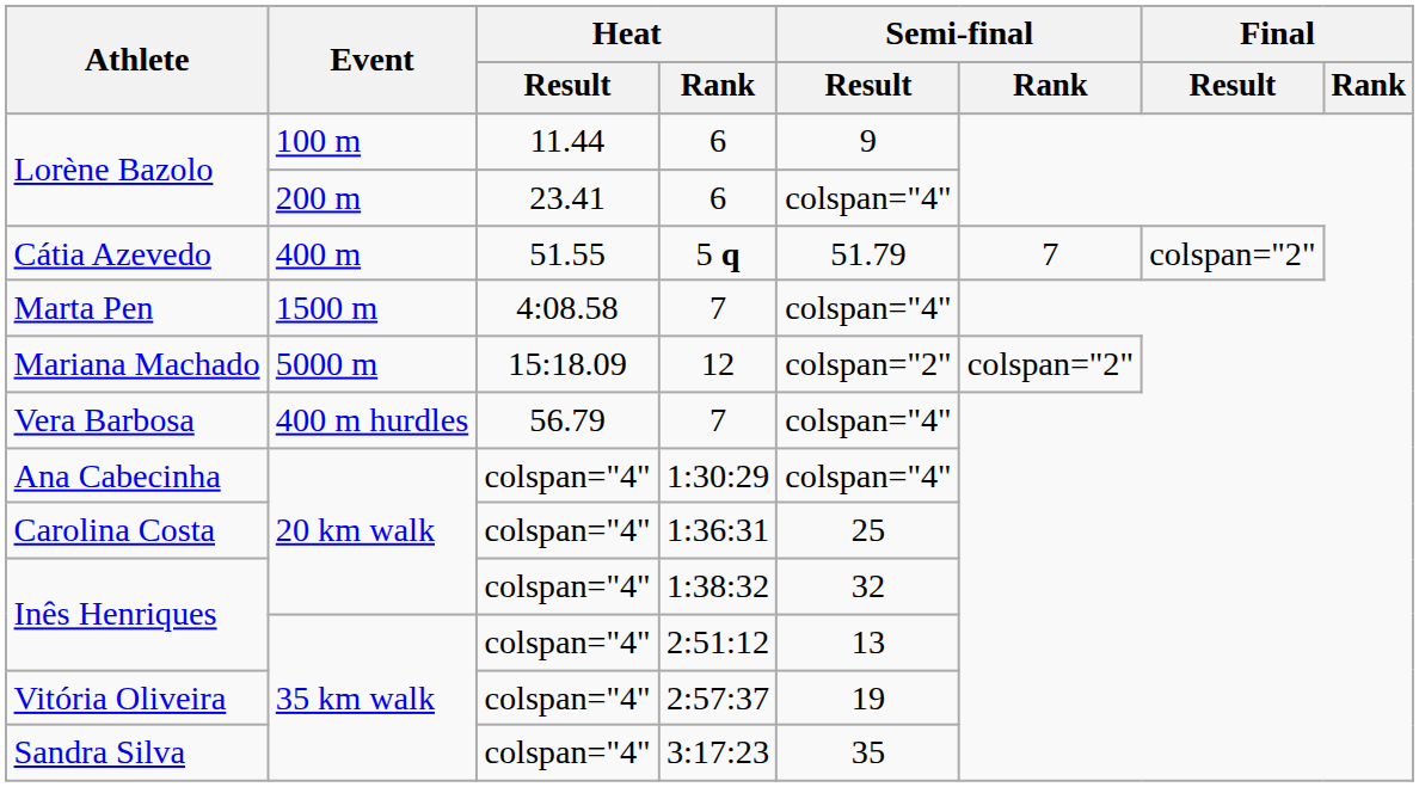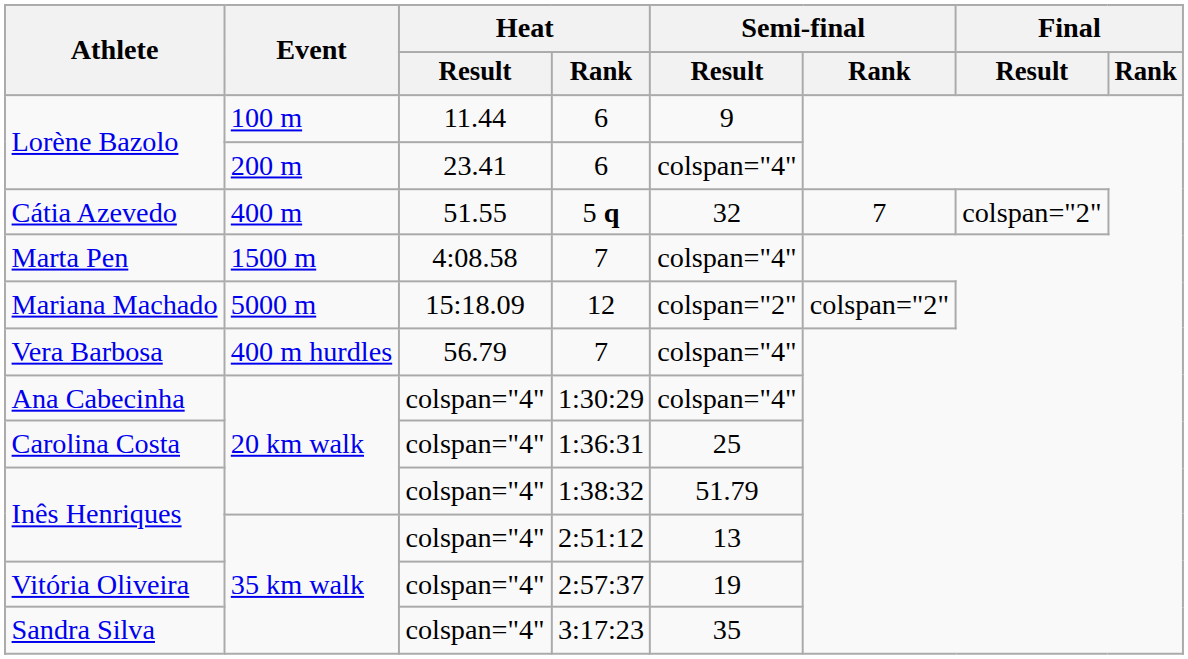Cátia Azevedo | Semi-final / Result: 51.79 -> 32
Inês Henriques / 20 km walk | Semi-final / Result: 32 -> 51.79
